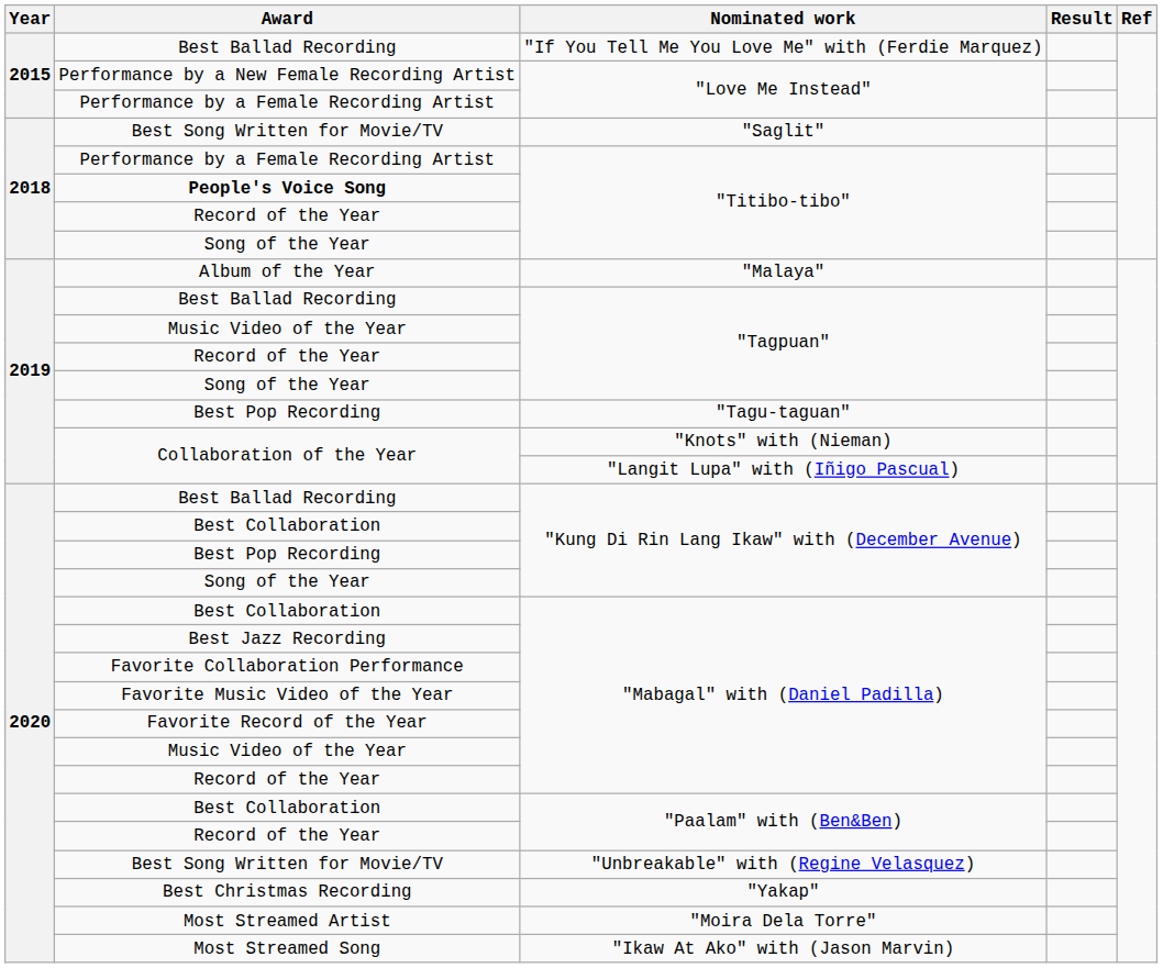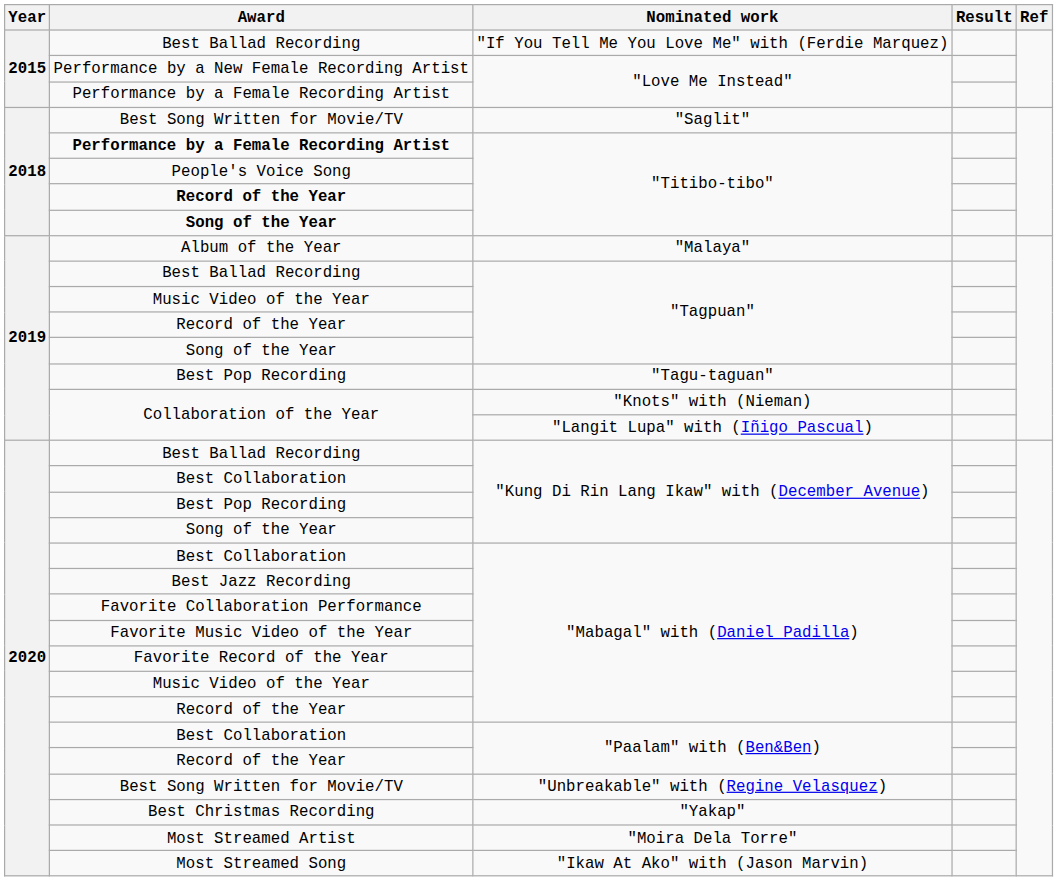Performance by a Female Recording Artist / "Titibo-tibo" | Award: normal -> bold
People's Voice Song | Award: bold -> normal
Record of the Year / "Titibo-tibo" | Award: normal -> bold
Song of the Year / "Titibo-tibo" | Award: normal -> bold
